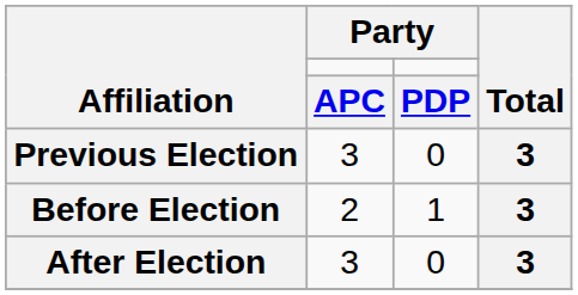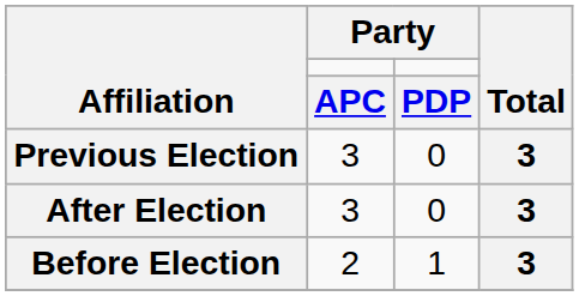rows swapped: Before Election <-> After Election
